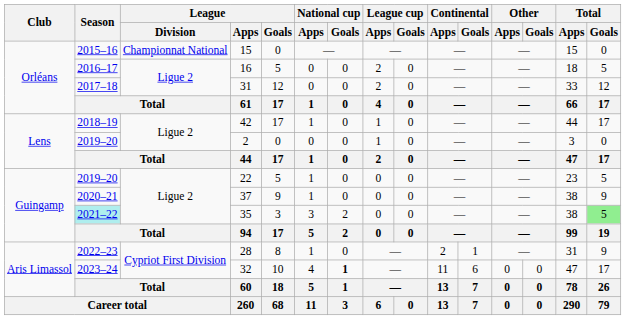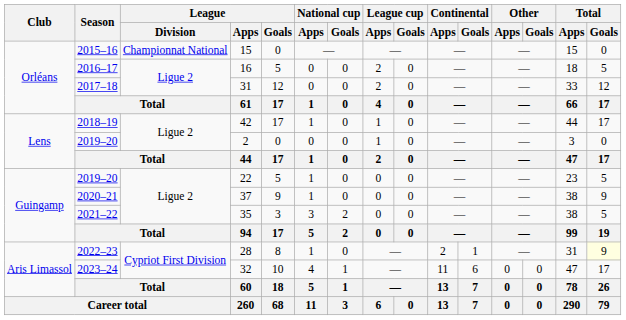35 | Season: paleturquoise background -> no background
35 | Total / Goals: lightgreen background -> no background
28 | Total / Goals: no background -> lightyellow background
32 | National cup / Goals: bold -> normal
